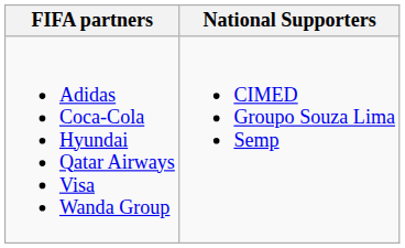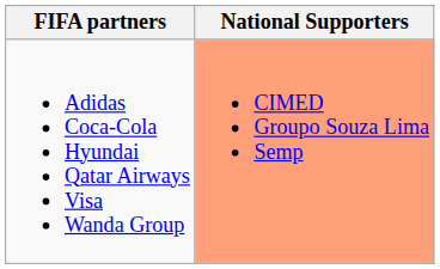Adidas Coca-Cola Hyundai Qatar Airways Visa Wanda Group | National Supporters: no background -> lightsalmon background
